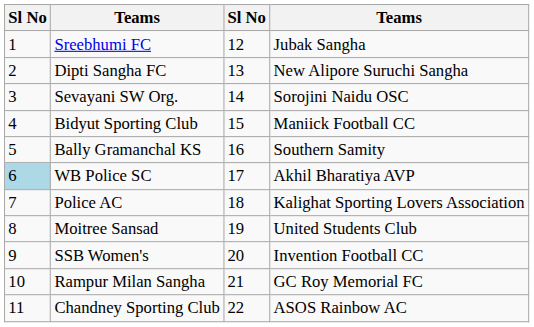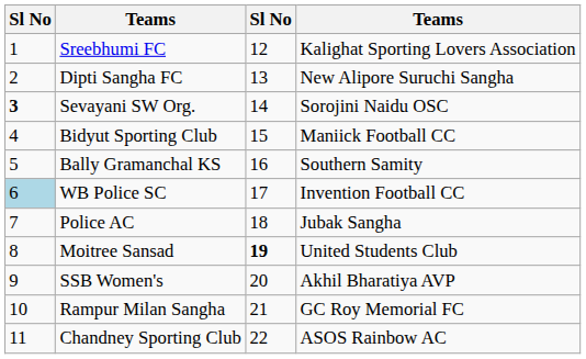Sreebhumi FC | column 4: Jubak Sangha -> Kalighat Sporting Lovers Association
Sevayani SW Org. | column 1: normal -> bold
WB Police SC | column 4: Akhil Bharatiya AVP -> Invention Football CC
Police AC | column 4: Kalighat Sporting Lovers Association -> Jubak Sangha
Moitree Sansad | column 3: normal -> bold
SSB Women's | column 4: Invention Football CC -> Akhil Bharatiya AVP
